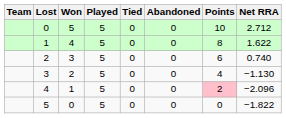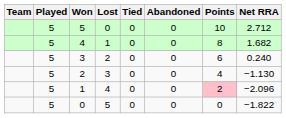columns swapped: Played <-> Lost
row 3 | Net RRA: 1.622 -> 1.682
row 4 | Net RRA: 0.740 -> 0.240
